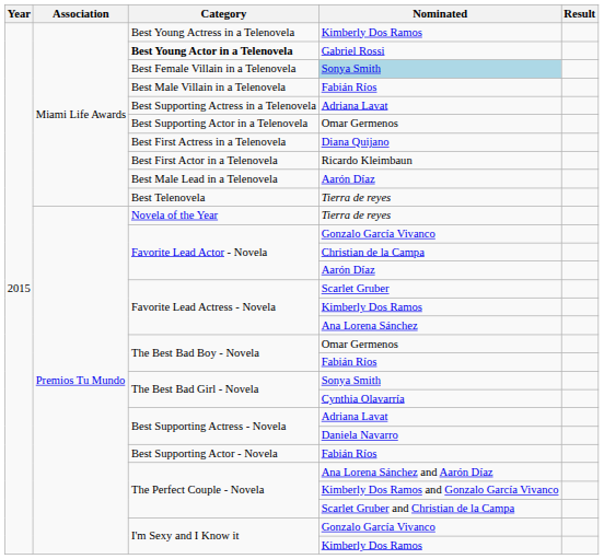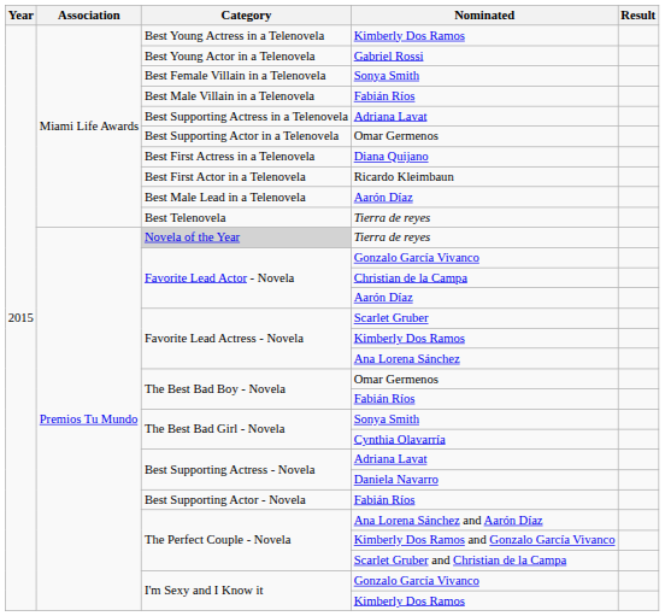Best Young Actor in a Telenovela | Category: bold -> normal
Best Female Villain in a Telenovela | Nominated: lightblue background -> no background
Novela of the Year | Category: no background -> lightgrey background
